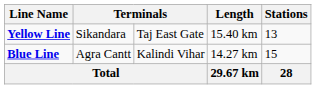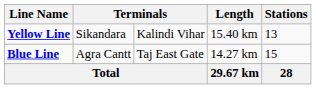Yellow Line | column 3: Taj East Gate -> Kalindi Vihar
Blue Line | column 3: Kalindi Vihar -> Taj East Gate
